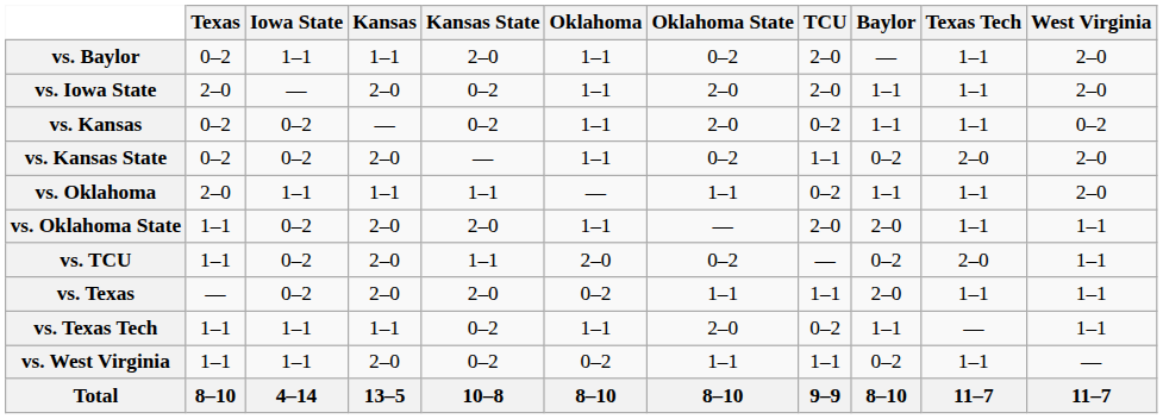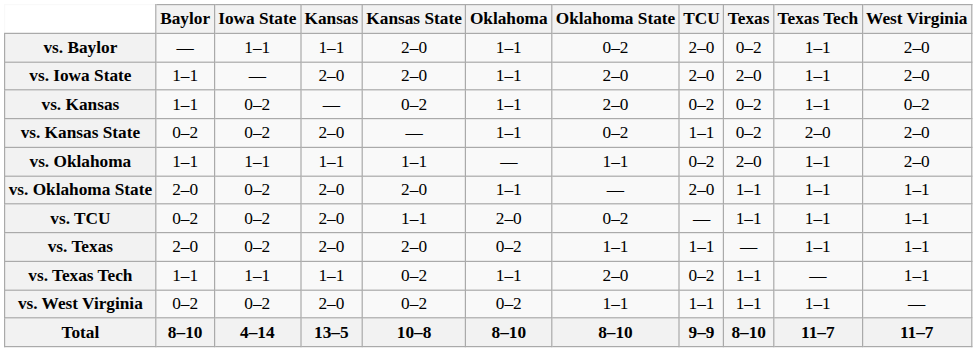columns swapped: Baylor <-> Texas
vs. Iowa State | Kansas State: 0–2 -> 2–0
vs. TCU | Texas Tech: 2–0 -> 1–1
vs. West Virginia | Iowa State: 1–1 -> 0–2
